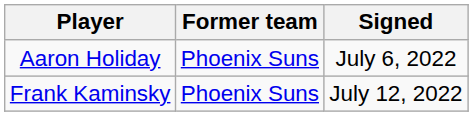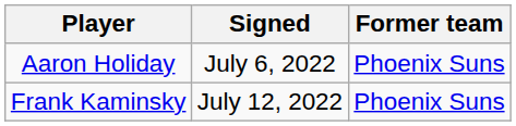columns swapped: Signed <-> Former team
